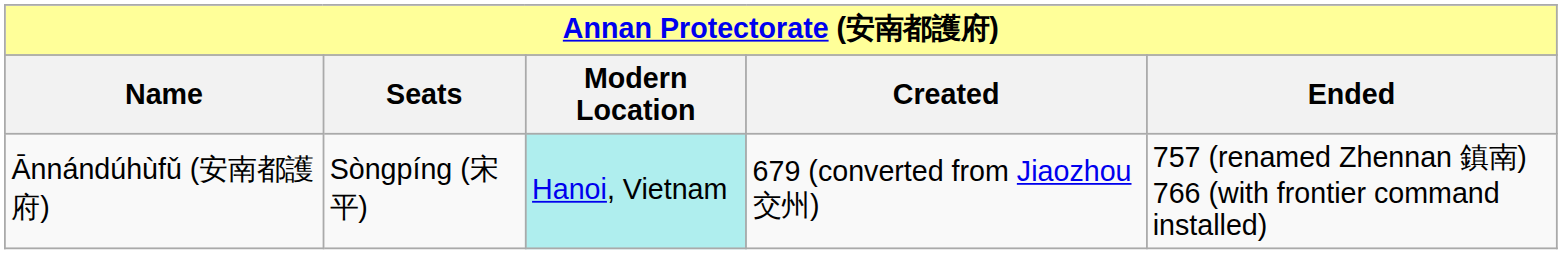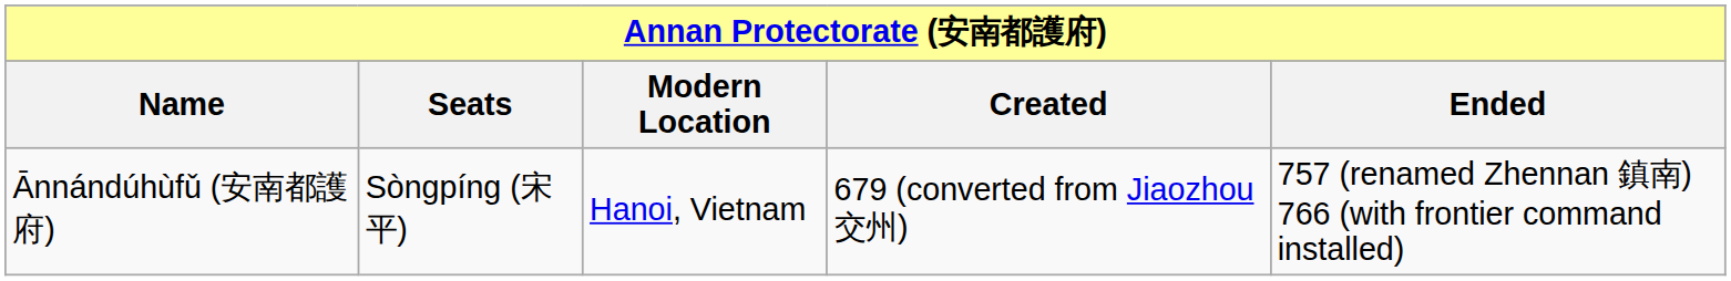Ānnándúhùfǔ (安南都護府) | Modern Location: paleturquoise background -> no background
